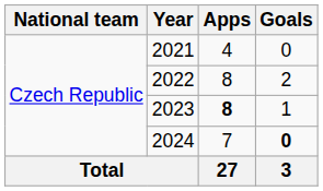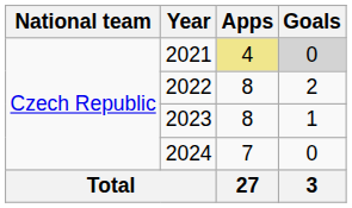2021 | Apps: no background -> khaki background
2021 | Goals: no background -> lightgrey background
2023 | Apps: bold -> normal
2024 | Goals: bold -> normal
